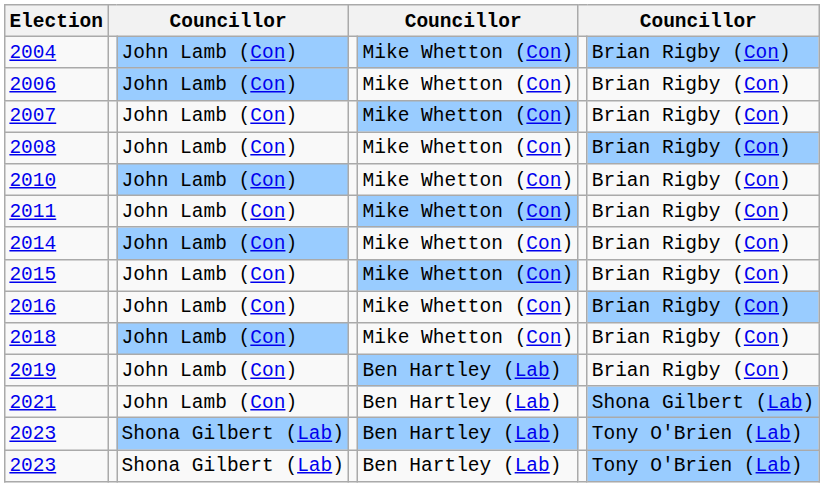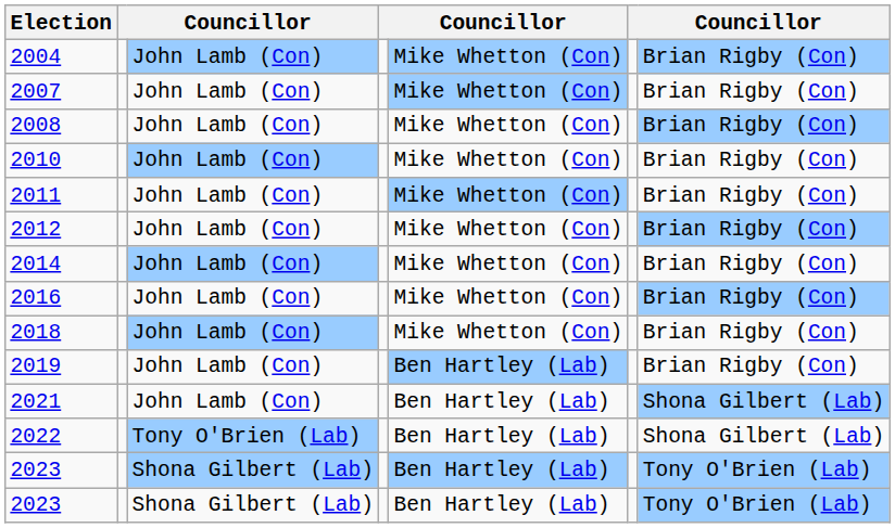- row: 2006 | John Lamb (Con) | Mike Whetton (Con) | Brian Rigby (Con)
+ row: 2012 | John Lamb (Con) | Mike Whetton (Con) | Brian Rigby (Con)
- row: 2015 | John Lamb (Con) | Mike Whetton (Con) | Brian Rigby (Con)
+ row: 2022 | Tony O'Brien (Lab) | Ben Hartley (Lab) | Shona Gilbert (Lab)
